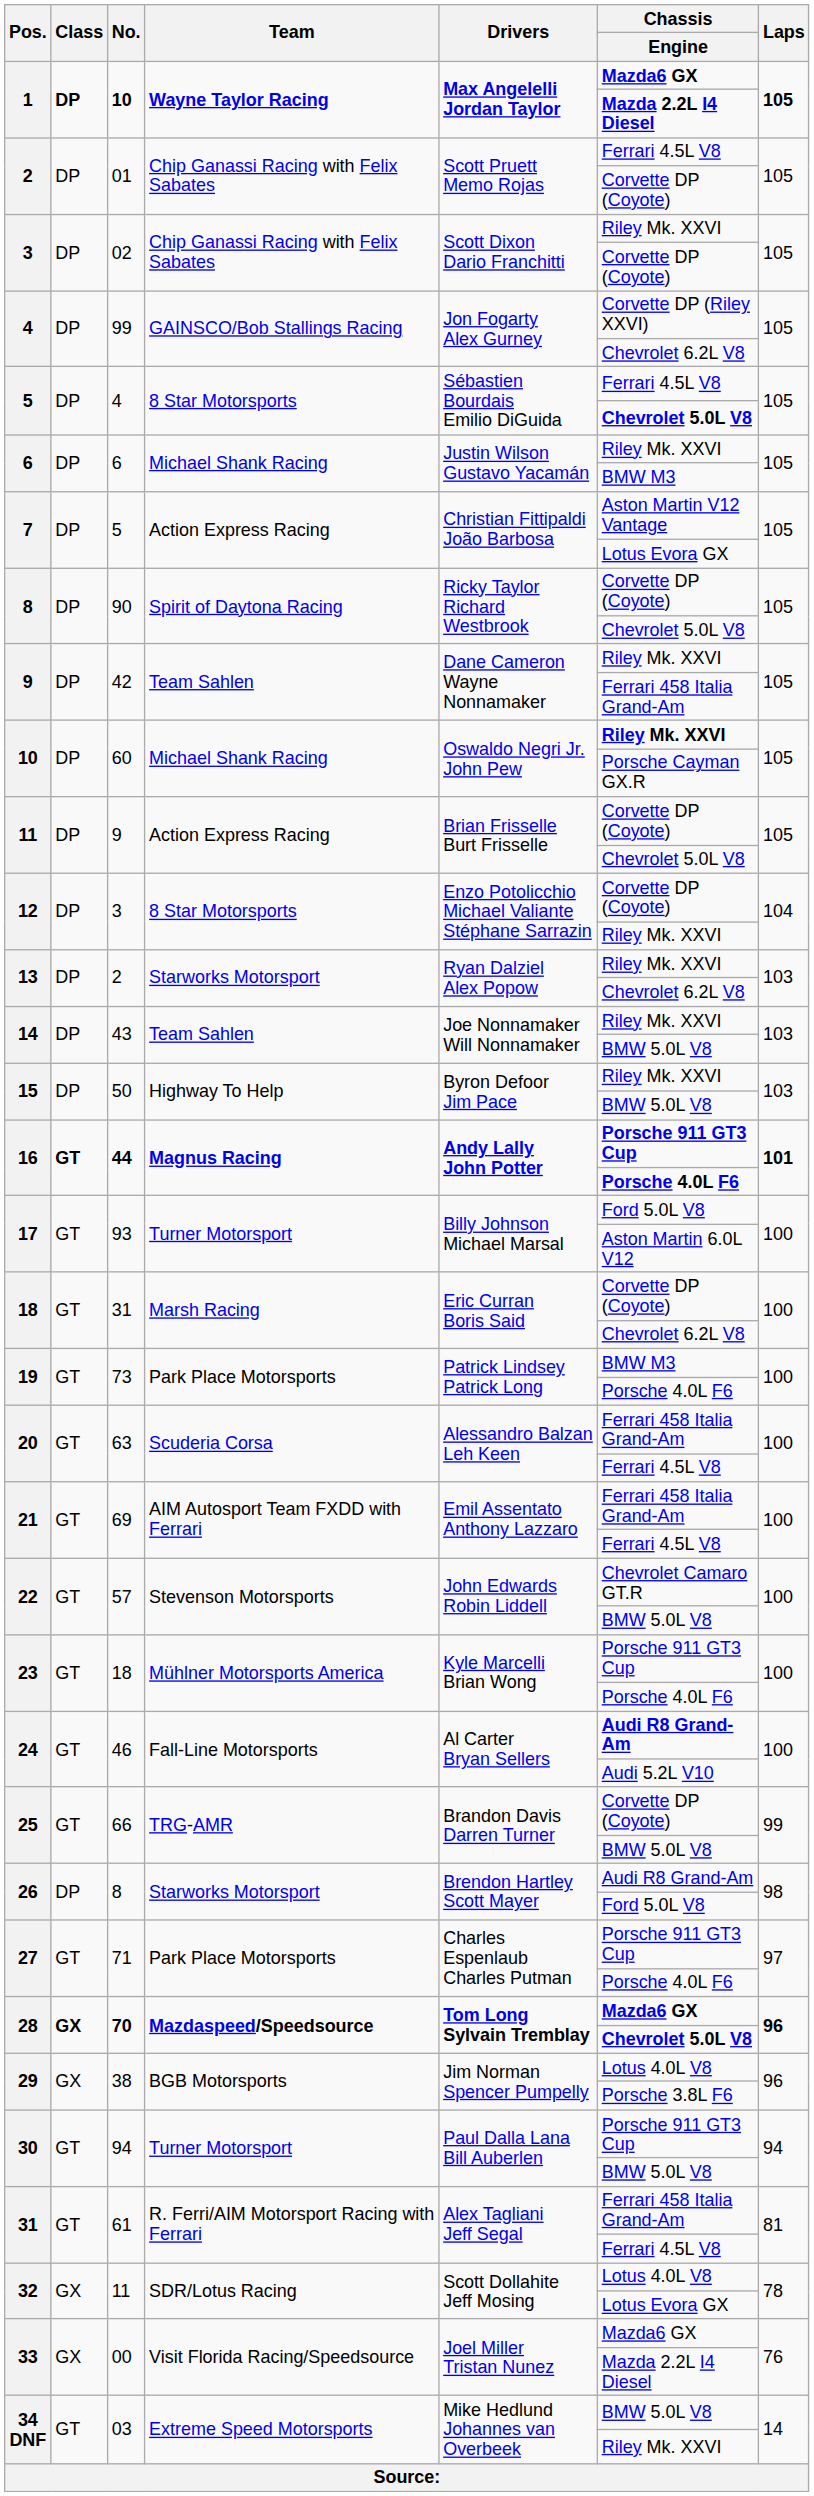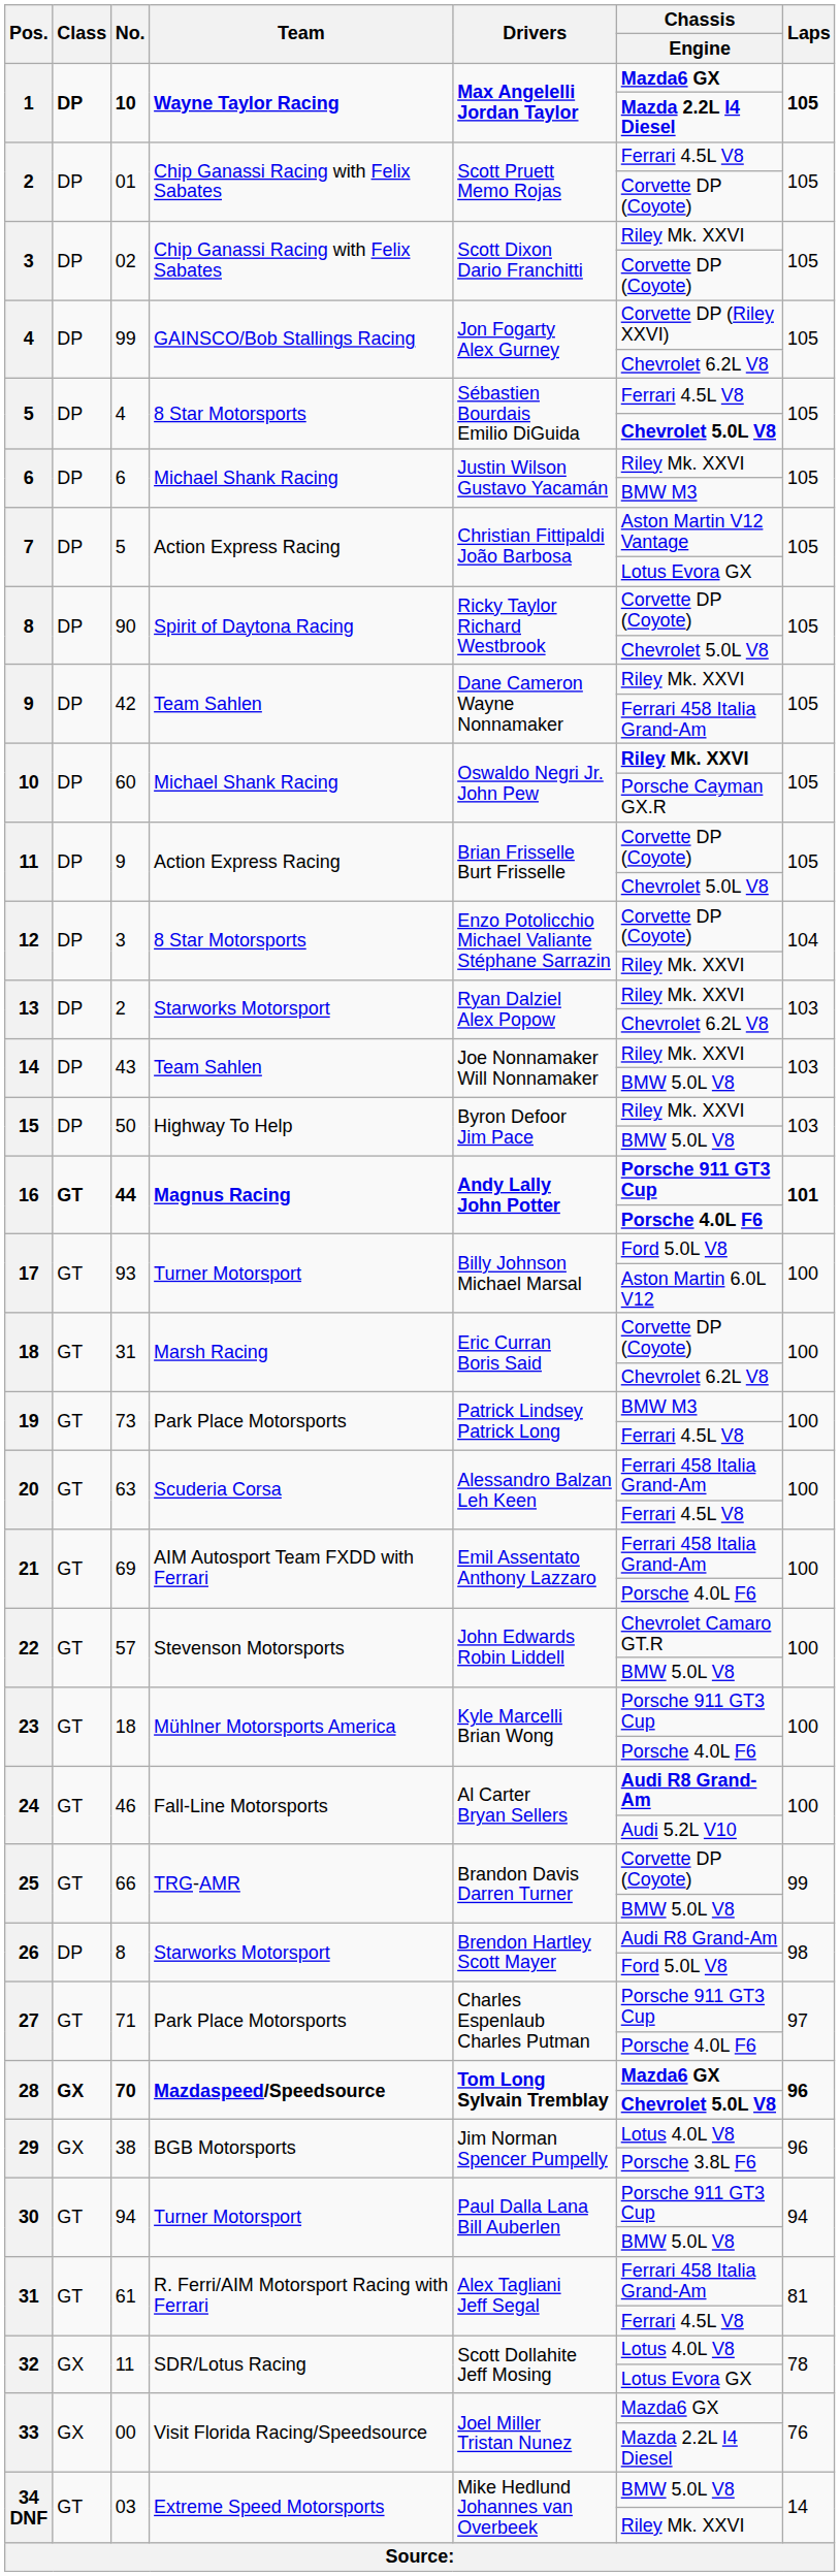row 40 | Chassis / Engine: Porsche 4.0L F6 -> Ferrari 4.5L V8
row 44 | Chassis / Engine: Ferrari 4.5L V8 -> Porsche 4.0L F6
